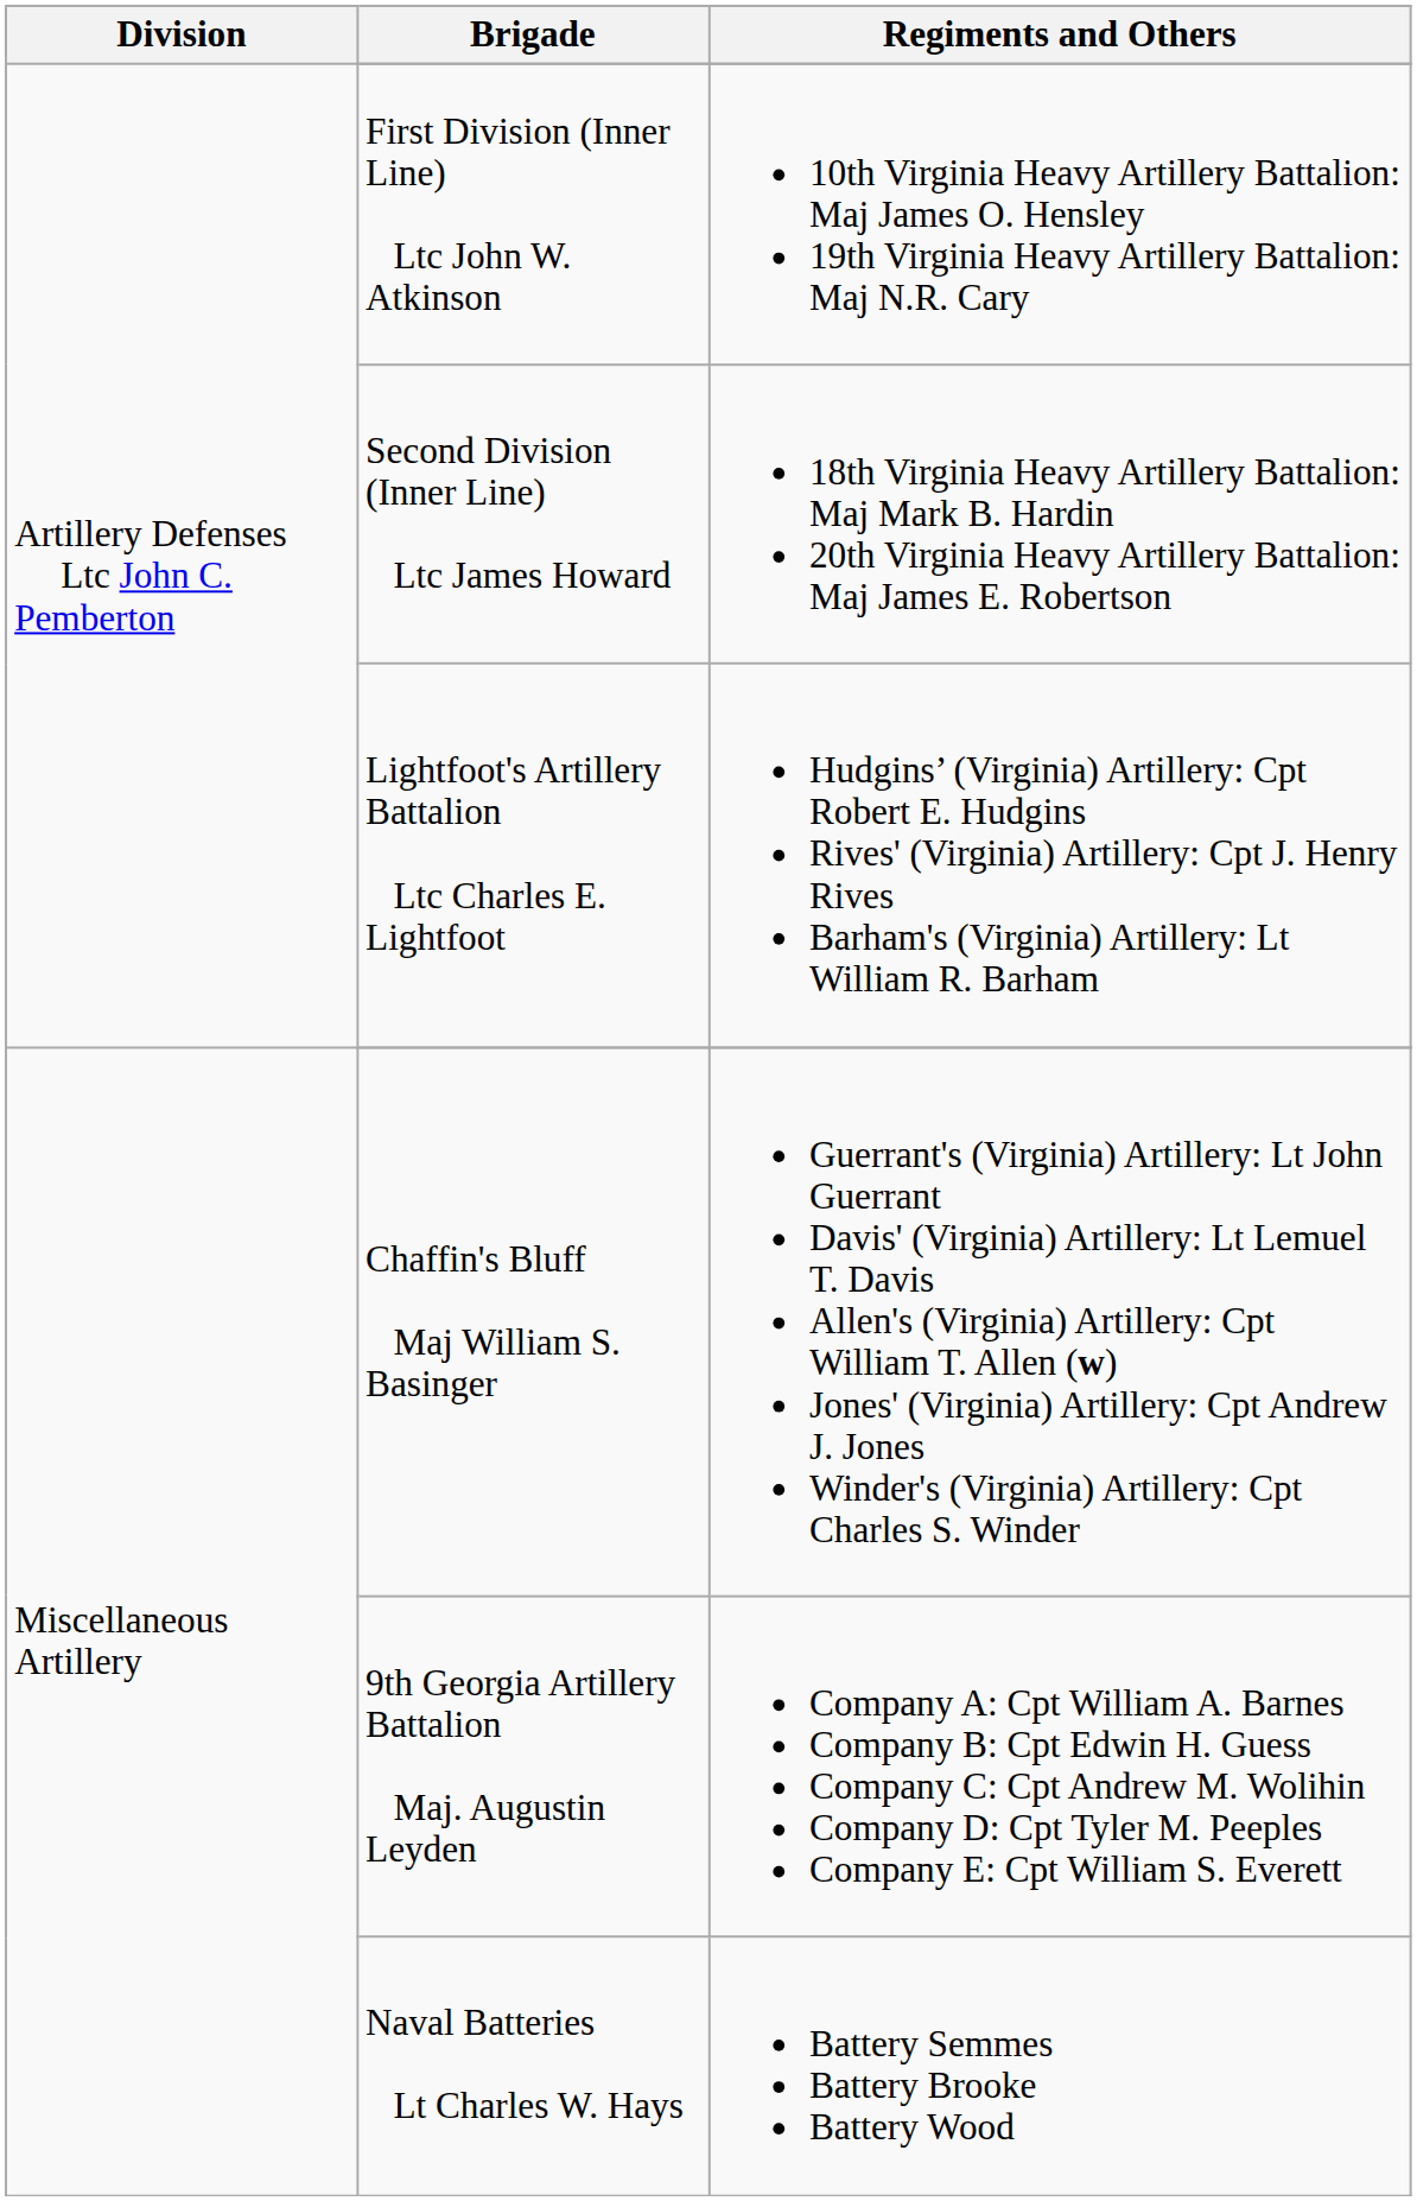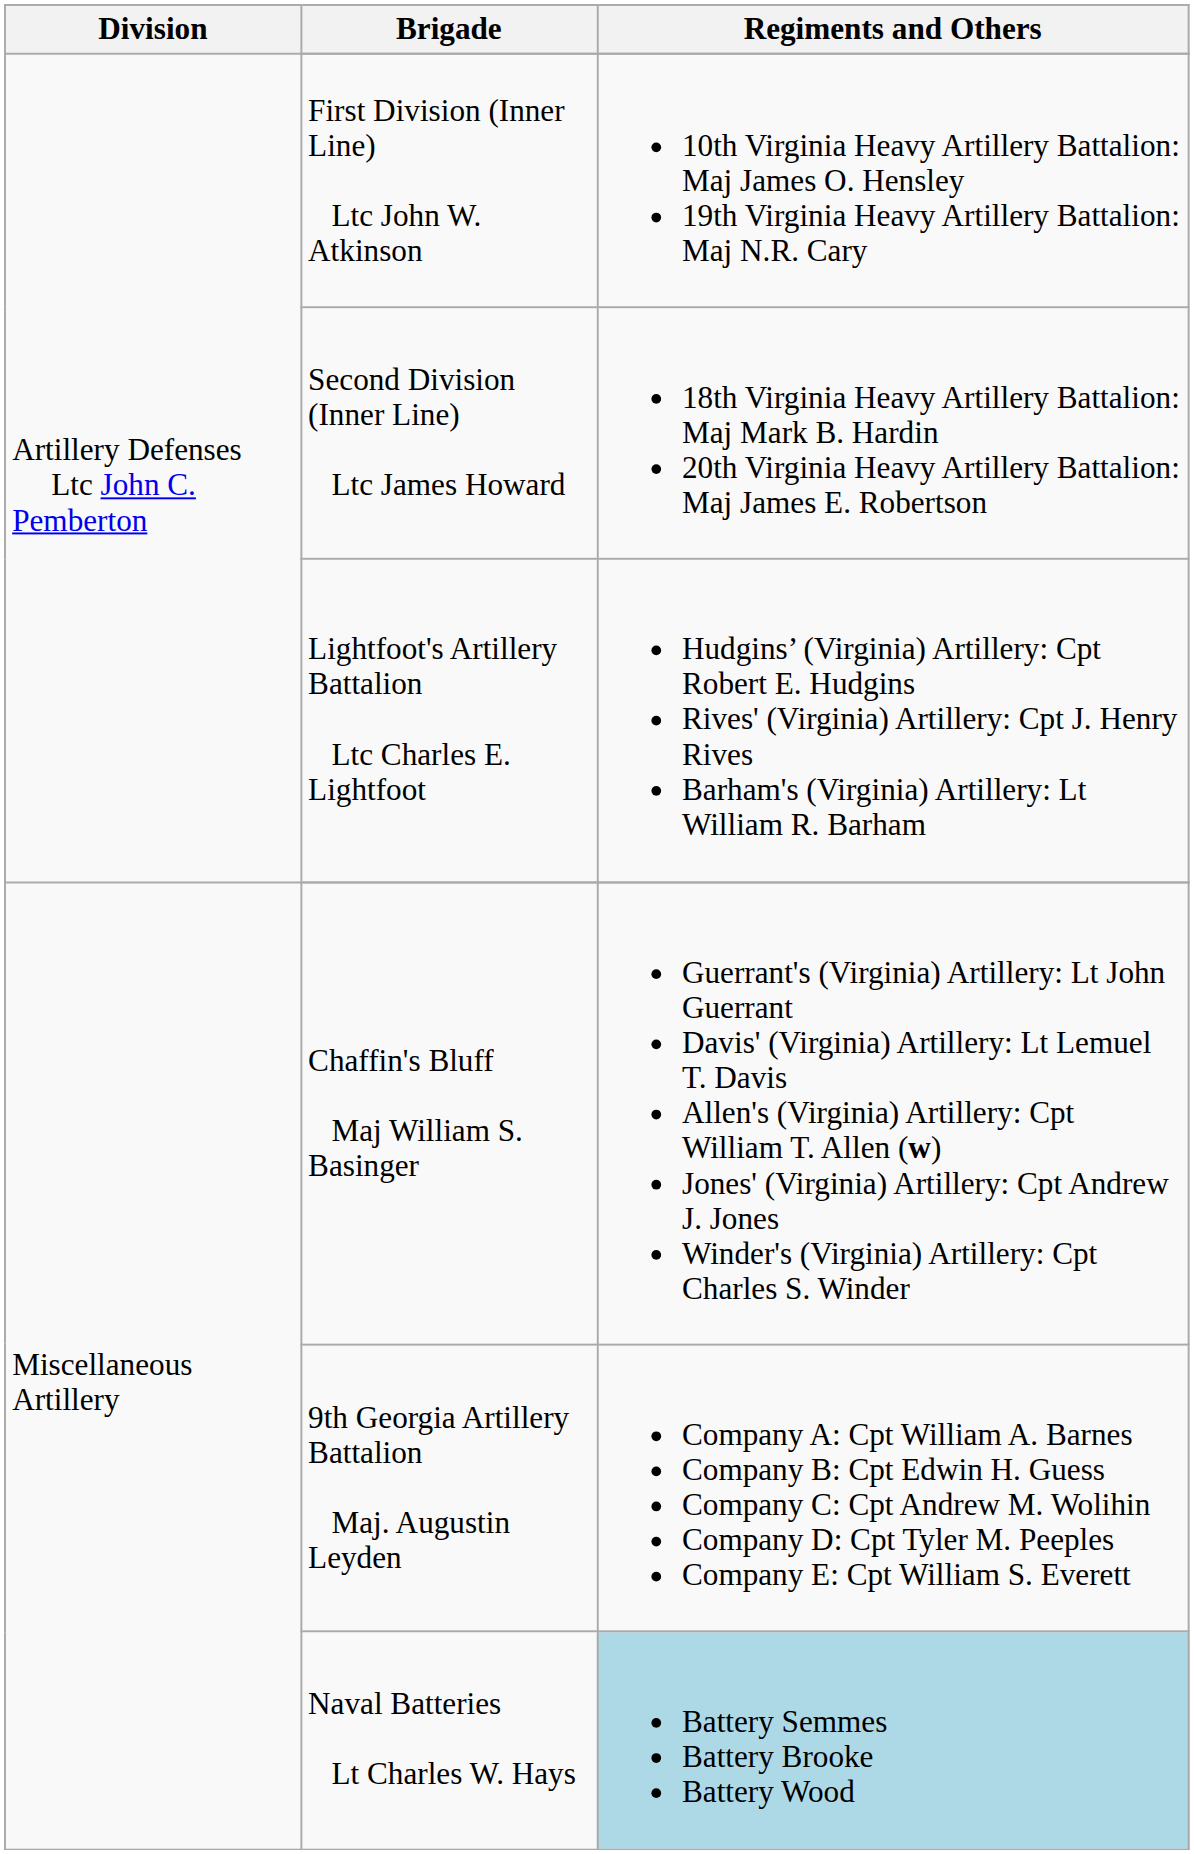Naval Batteries Lt Charles W. Hays | Regiments and Others: no background -> lightblue background
